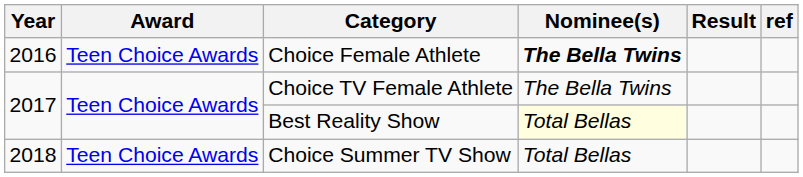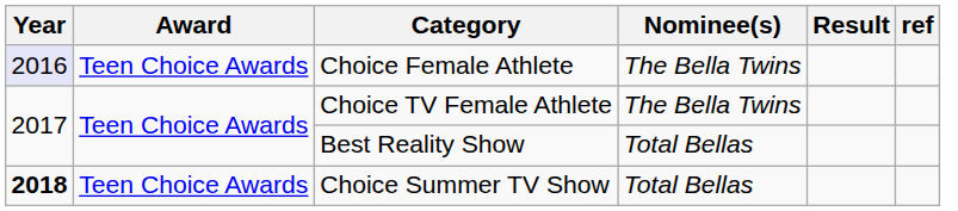Choice Female Athlete | Year: no background -> lavender background
Choice Female Athlete | Nominee(s): bold -> normal
Best Reality Show | Nominee(s): lightyellow background -> no background
Choice Summer TV Show | Year: normal -> bold
